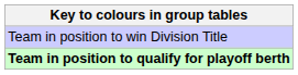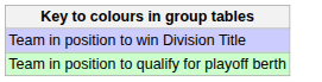row 3 | column 1: bold -> normal
